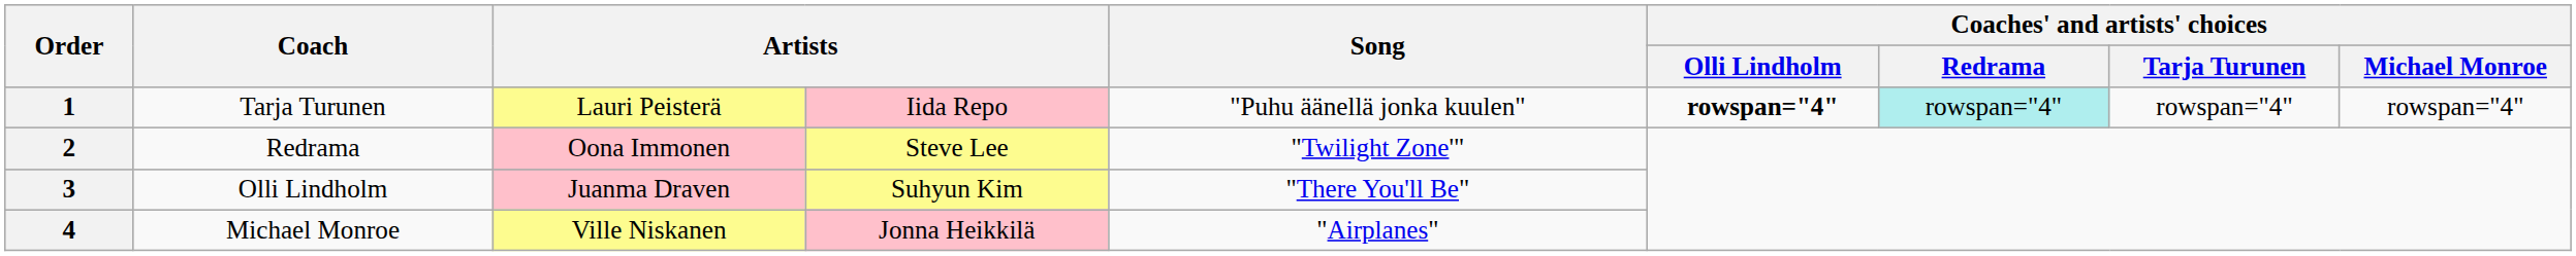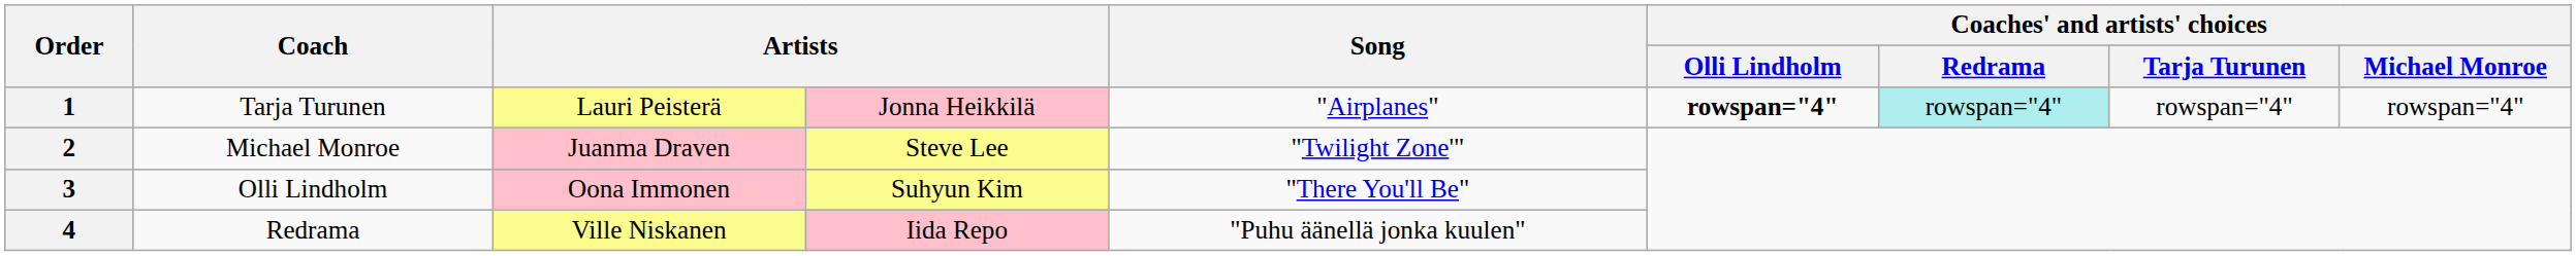1 | column 4: Iida Repo -> Jonna Heikkilä
1 | Song: "Puhu äänellä jonka kuulen" -> "Airplanes"
2 | Coach: Redrama -> Michael Monroe
2 | column 3: Oona Immonen -> Juanma Draven
3 | column 3: Juanma Draven -> Oona Immonen
4 | Coach: Michael Monroe -> Redrama
4 | column 4: Jonna Heikkilä -> Iida Repo
4 | Song: "Airplanes" -> "Puhu äänellä jonka kuulen"
